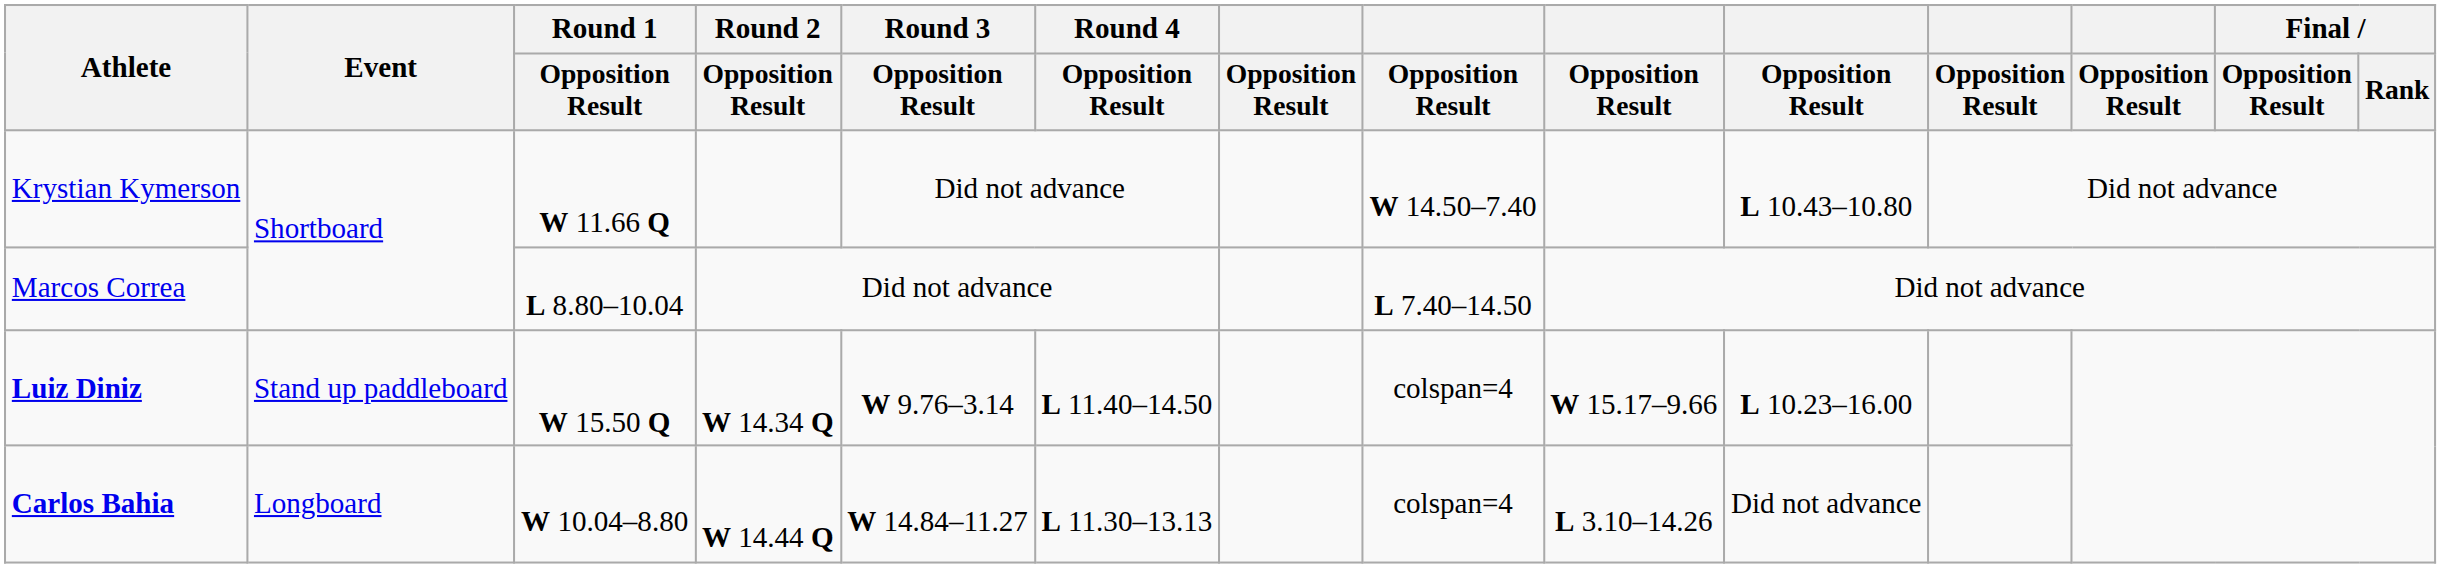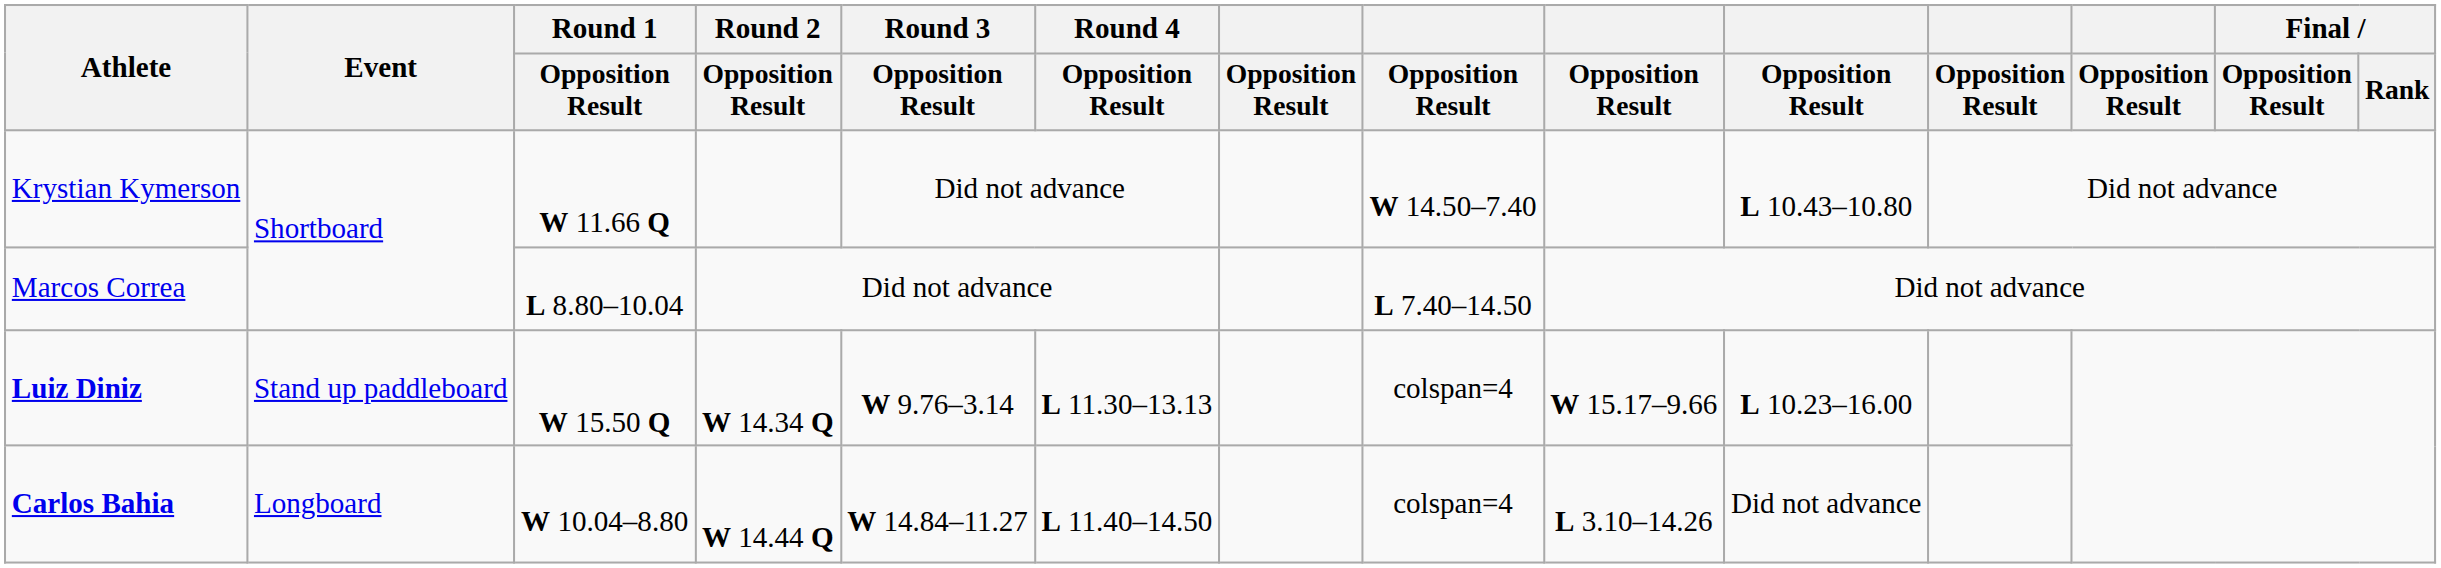Luiz Diniz | Round 4 / Opposition Result: L 11.40–14.50 -> L 11.30–13.13
Carlos Bahia | Round 4 / Opposition Result: L 11.30–13.13 -> L 11.40–14.50
